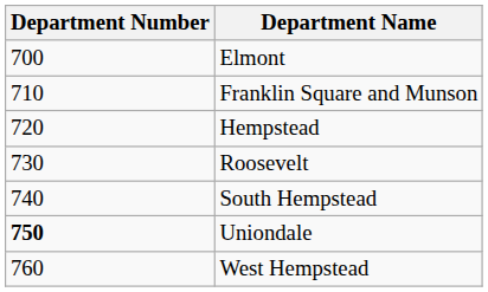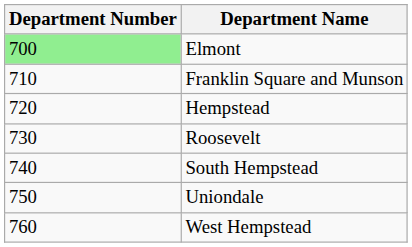Elmont | Department Number: no background -> lightgreen background
Uniondale | Department Number: bold -> normal
